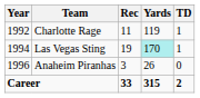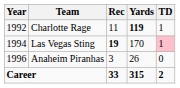Charlotte Rage | Yards: normal -> bold
Las Vegas Sting | Rec: normal -> bold
Las Vegas Sting | Yards: paleturquoise background -> no background
Las Vegas Sting | TD: no background -> pink background
